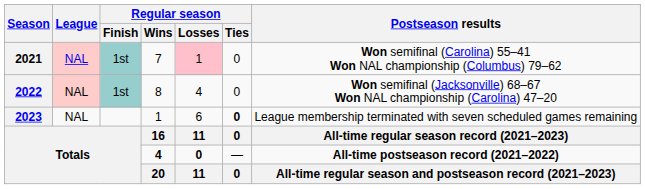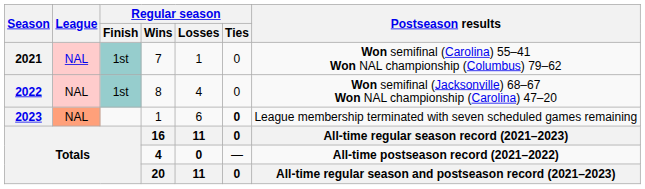2021 | Regular season / Losses: pink background -> no background
2023 | League: no background -> lightsalmon background
